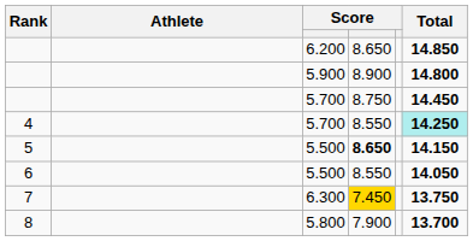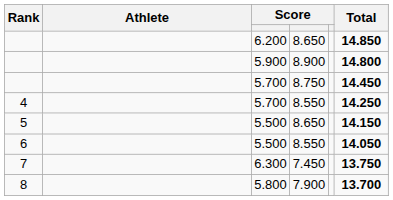4 | Total: paleturquoise background -> no background
5 | column 4: bold -> normal
7 | column 4: gold background -> no background
